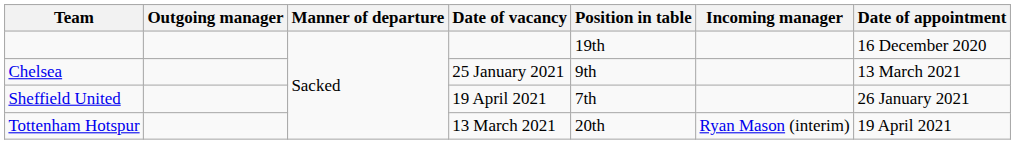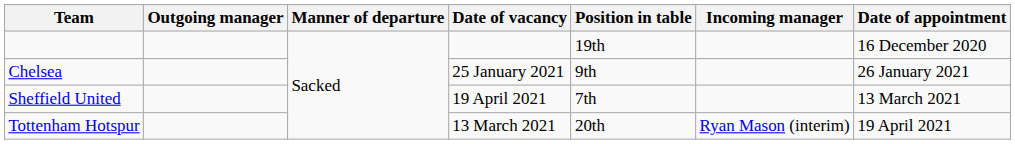Chelsea | Date of appointment: 13 March 2021 -> 26 January 2021
Sheffield United | Date of appointment: 26 January 2021 -> 13 March 2021
